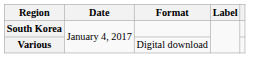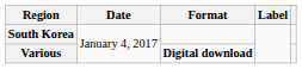Various | Format: normal -> bold
